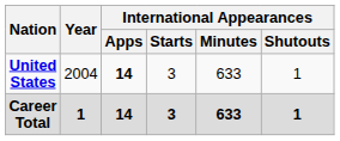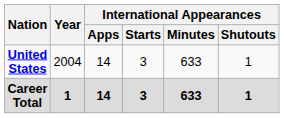United States | International Appearances / Apps: bold -> normal
